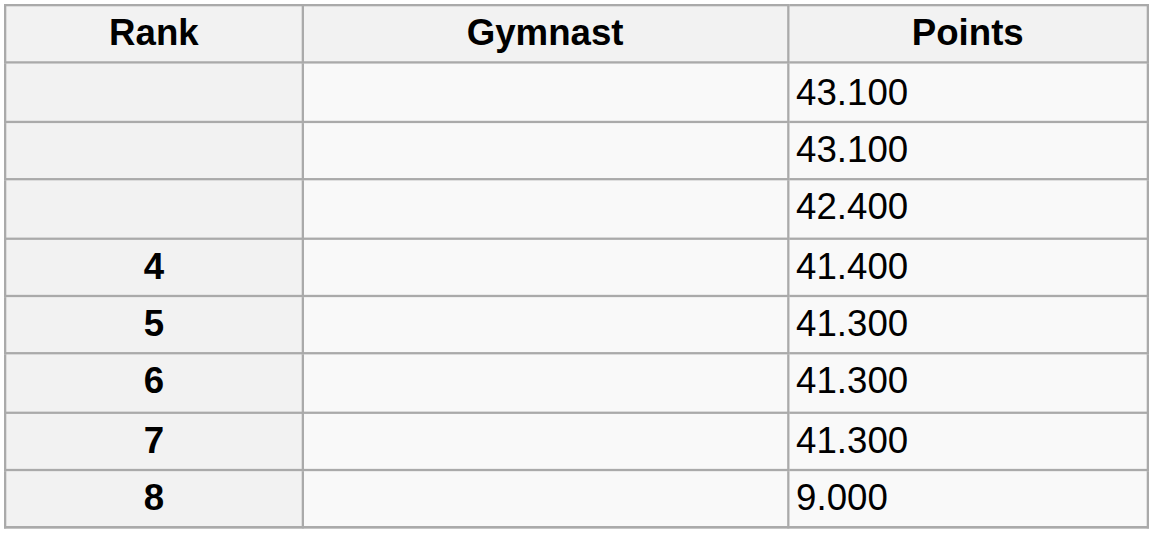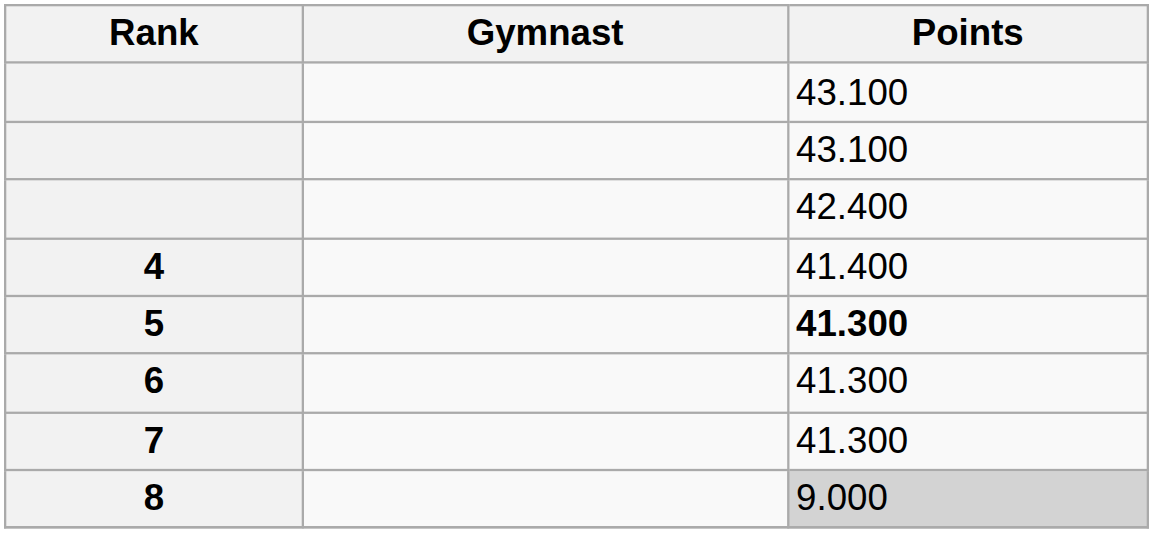5 | Points: normal -> bold
8 | Points: no background -> lightgrey background
